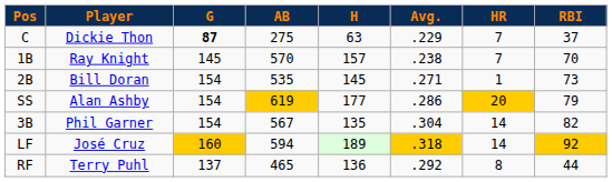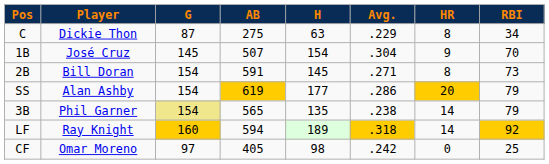C | G: bold -> normal
C | HR: 7 -> 8
C | RBI: 37 -> 34
1B | Player: Ray Knight -> José Cruz
1B | AB: 570 -> 507
1B | H: 157 -> 154
1B | Avg.: .238 -> .304
1B | HR: 7 -> 9
2B | AB: 535 -> 591
2B | HR: 1 -> 8
3B | G: no background -> khaki background
3B | AB: 567 -> 565
3B | Avg.: .304 -> .238
3B | RBI: 82 -> 79
LF | Player: José Cruz -> Ray Knight
+ row: CF | Omar Moreno | 97 | 405 | 98 | .242 | 0 | 25
- row: RF | Terry Puhl | 137 | 465 | 136 | .292 | 8 | 44
